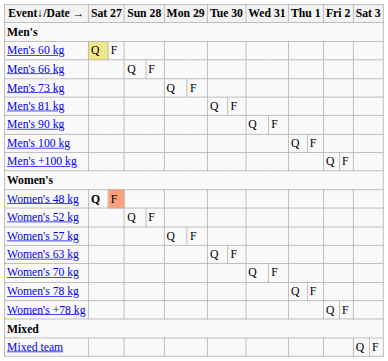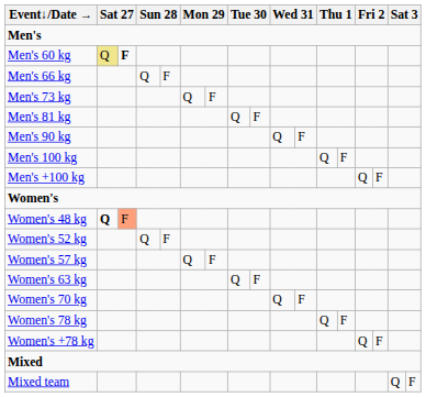Men's 60 kg | column 3: normal -> bold
